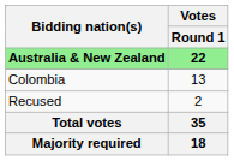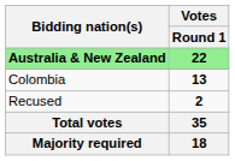Colombia | Votes / Round 1: normal -> bold
Recused | Votes / Round 1: normal -> bold
